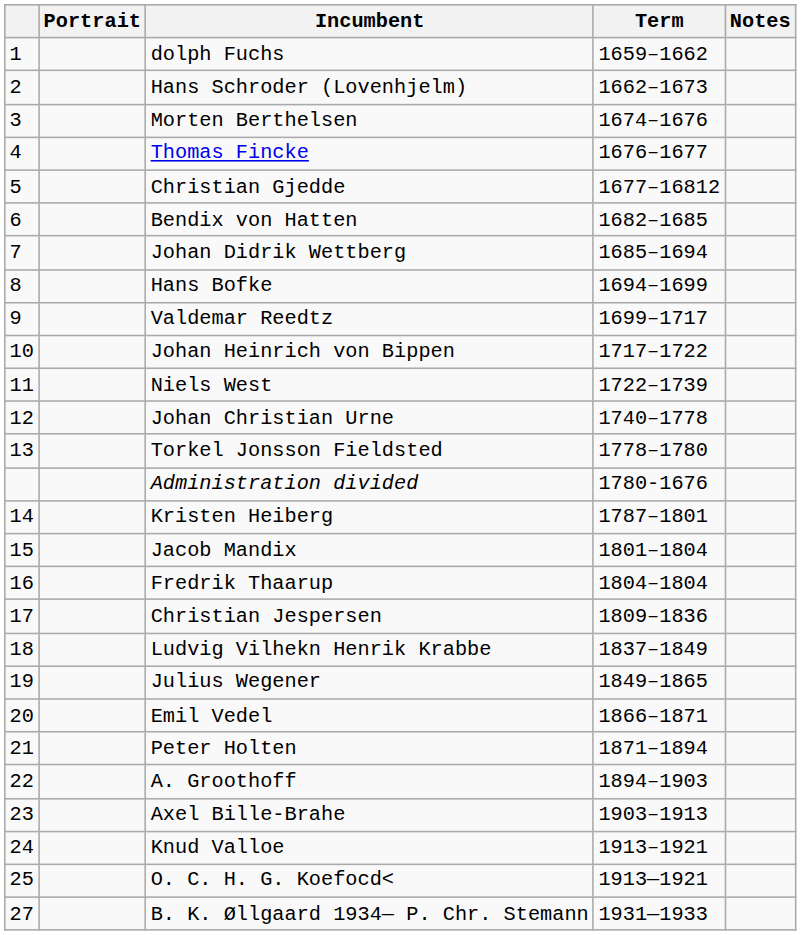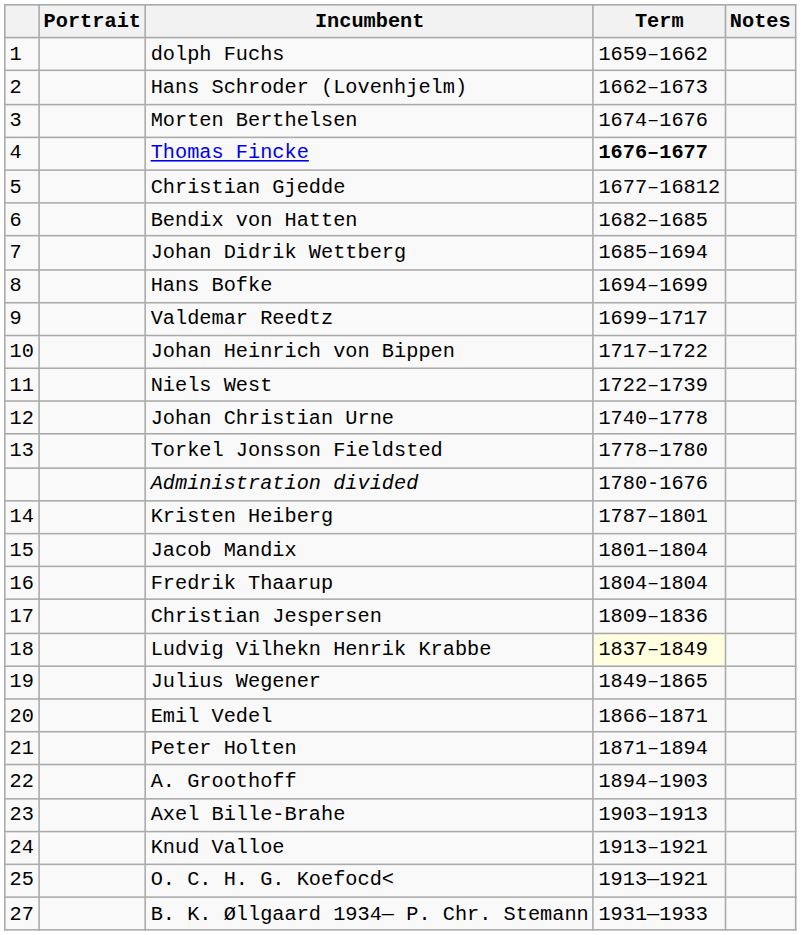Thomas Fincke | Term: normal -> bold
Ludvig Vilhekn Henrik Krabbe | Term: no background -> lightyellow background
